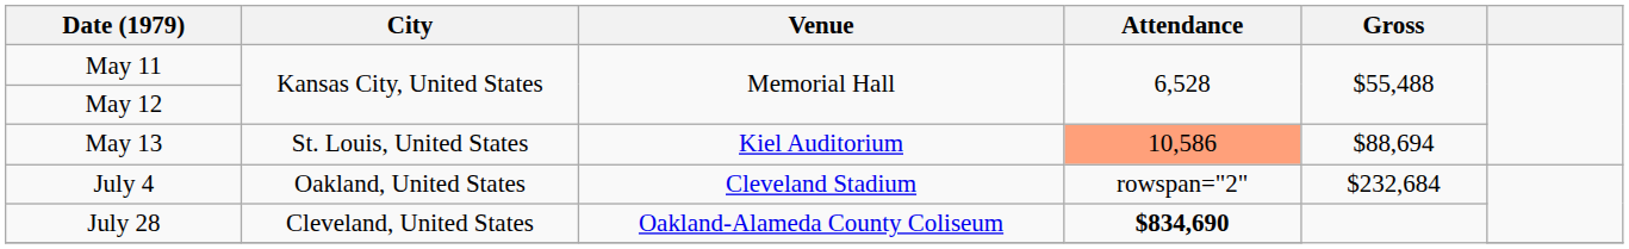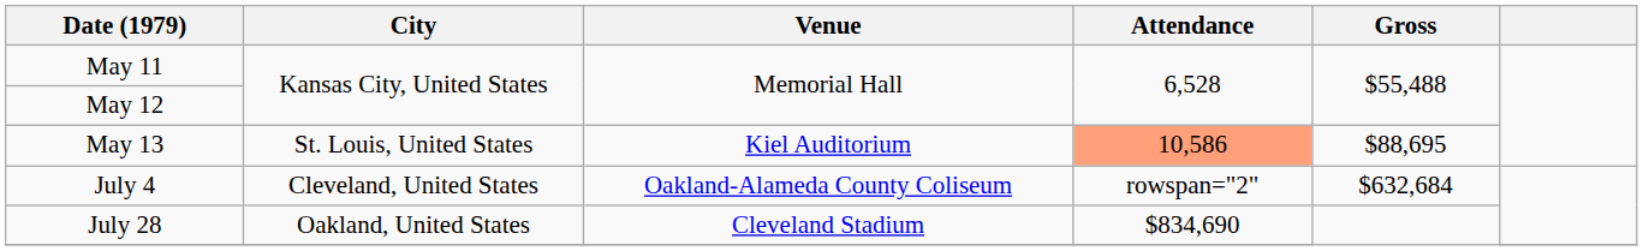May 13 | Gross: $88,694 -> $88,695
July 4 | City: Oakland, United States -> Cleveland, United States
July 4 | Venue: Cleveland Stadium -> Oakland-Alameda County Coliseum
July 4 | Gross: $232,684 -> $632,684
July 28 | City: Cleveland, United States -> Oakland, United States
July 28 | Venue: Oakland-Alameda County Coliseum -> Cleveland Stadium
July 28 | Attendance: bold -> normal
